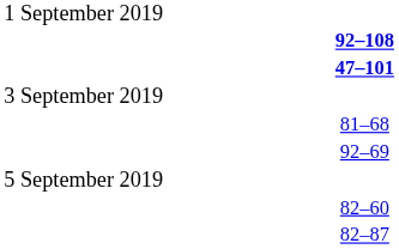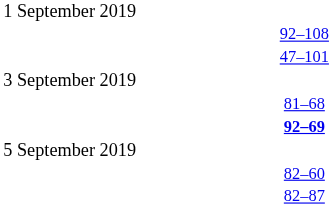92–108 | column 2: bold -> normal
47–101 | column 2: bold -> normal
92–69 | column 2: normal -> bold
